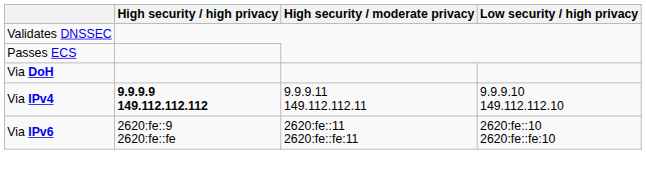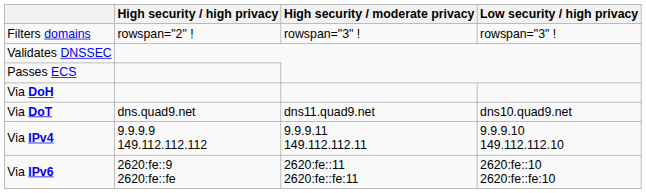+ row: Filters domains | rowspan="2" ! | rowspan="3" ! | rowspan="3" !
+ row: Via DoT | dns.quad9.net | dns11.quad9.net | dns10.quad9.net
Via IPv4 | High security / high privacy: bold -> normal
